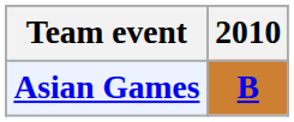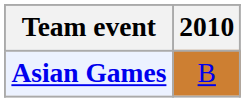Asian Games | 2010: bold -> normal
